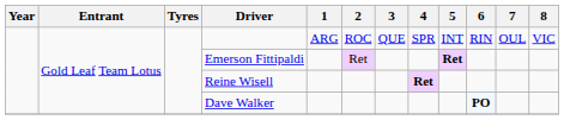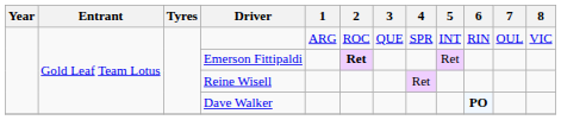Emerson Fittipaldi | 2: normal -> bold
Emerson Fittipaldi | 5: bold -> normal
Reine Wisell | 4: bold -> normal
